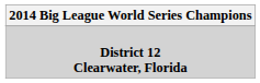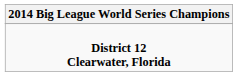row 2 | column 1: lightgrey background -> no background
